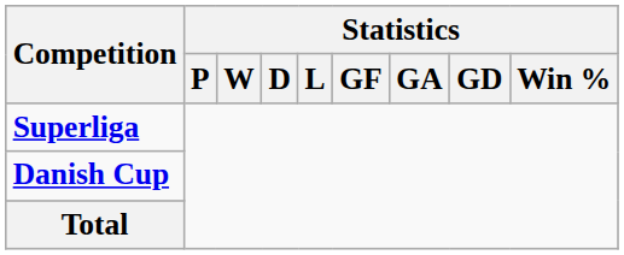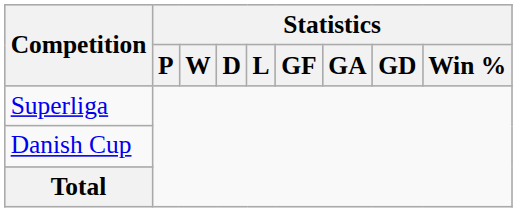Superliga | Competition: bold -> normal
Danish Cup | Competition: bold -> normal
